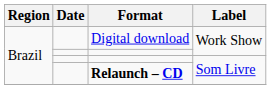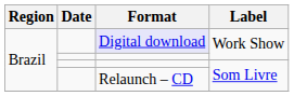Digital download | Format: no background -> lavender background
Relaunch – CD | Format: bold -> normal
